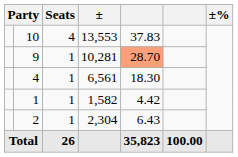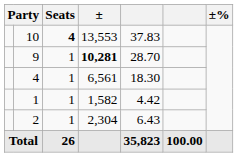10 | Seats: normal -> bold
9 | ±: normal -> bold
9 | column 5: lightsalmon background -> no background
